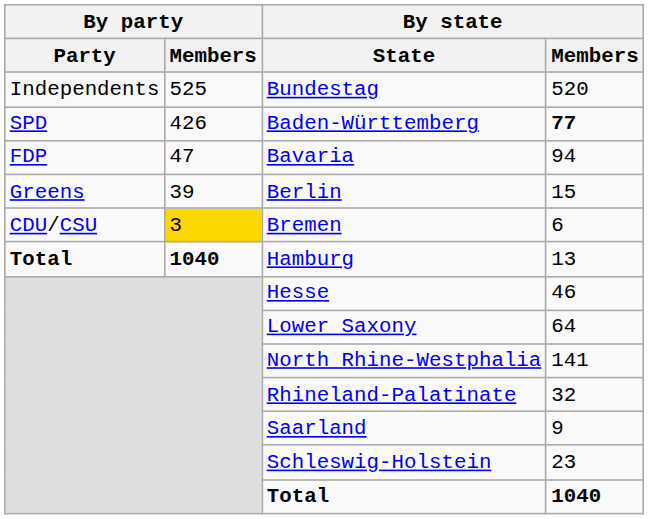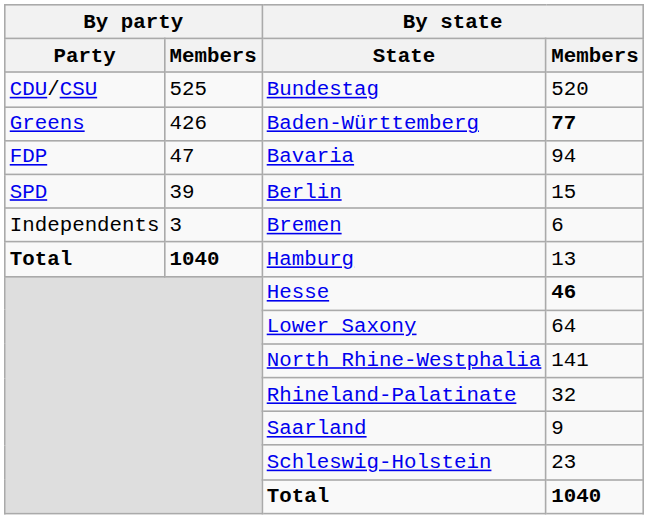Bundestag | By party / Party: Independents -> CDU/CSU
Baden-Württemberg | By party / Party: SPD -> Greens
Berlin | By party / Party: Greens -> SPD
Bremen | By party / Party: CDU/CSU -> Independents
Bremen | By party / Members: gold background -> no background
Hesse | By state / Members: normal -> bold
